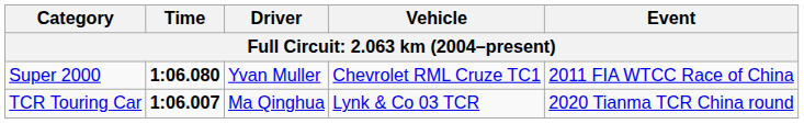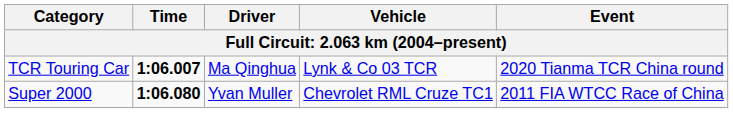rows swapped: TCR Touring Car <-> Super 2000
